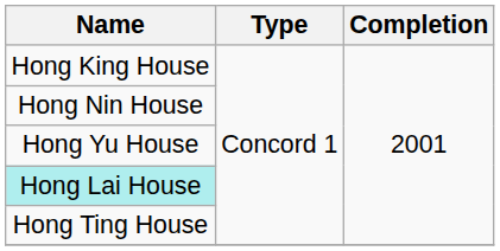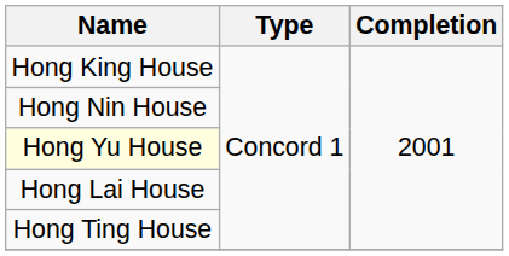Hong Yu House | Name: no background -> lightyellow background
Hong Lai House | Name: paleturquoise background -> no background
